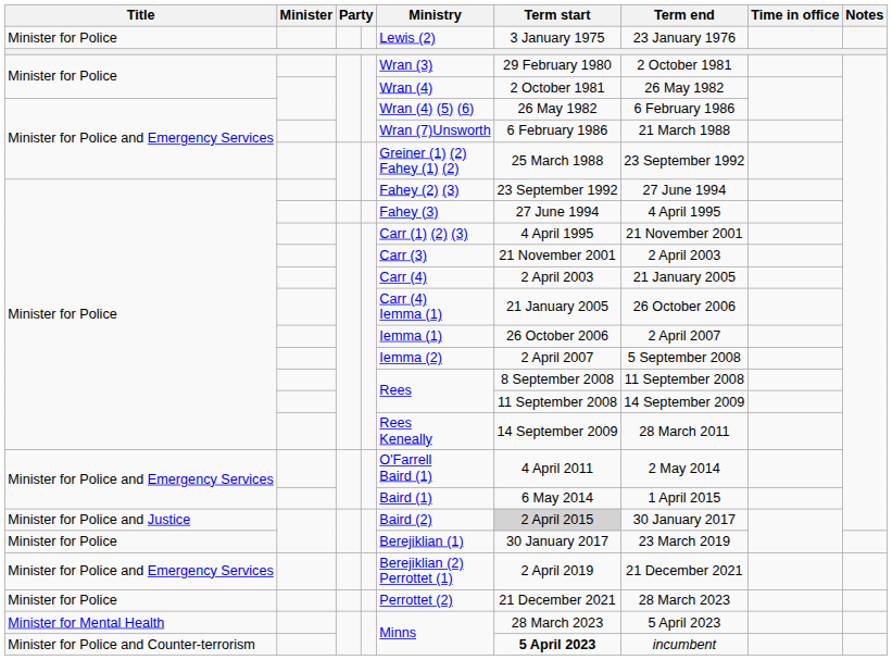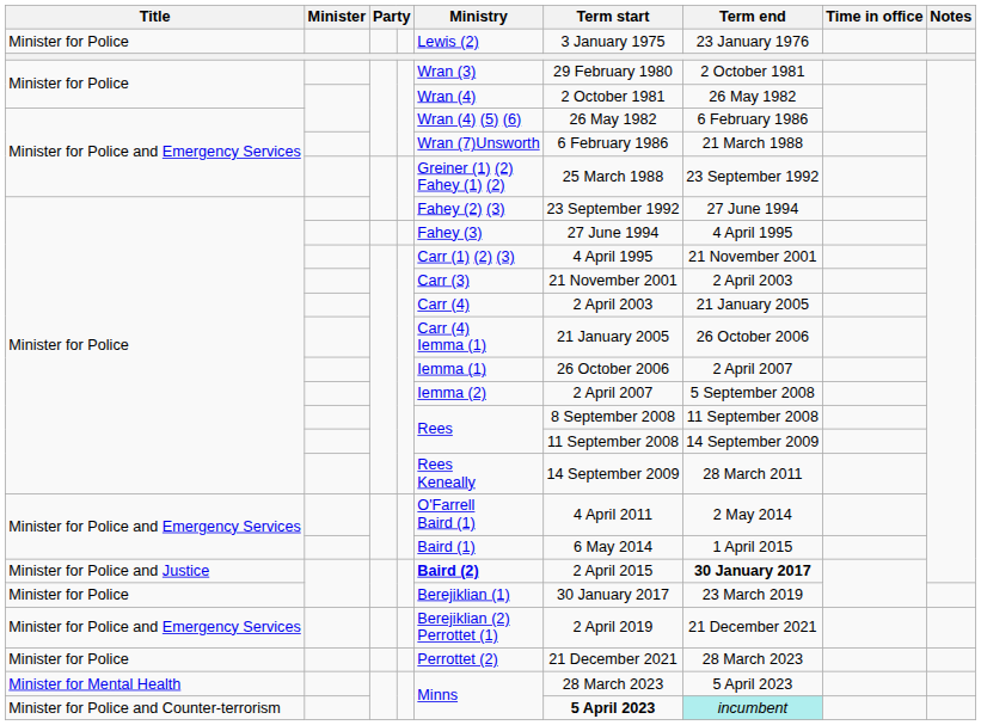Minister for Police and Justice | Ministry: normal -> bold
Minister for Police and Justice | Term start: lightgrey background -> no background
Minister for Police and Justice | Term end: normal -> bold
Minister for Police and Counter-terrorism | Term end: no background -> paleturquoise background
